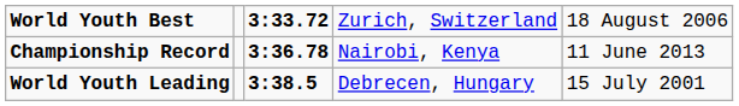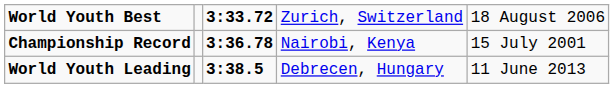Championship Record | column 5: 11 June 2013 -> 15 July 2001
World Youth Leading | column 5: 15 July 2001 -> 11 June 2013
